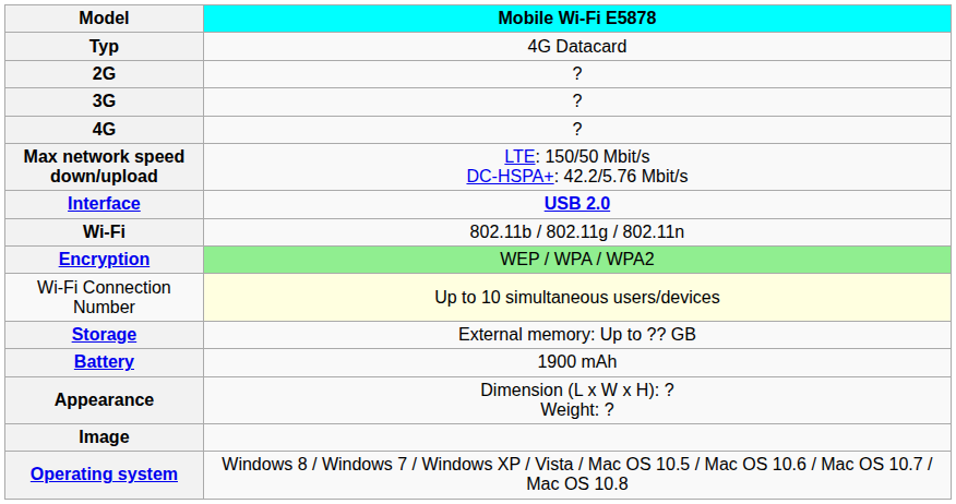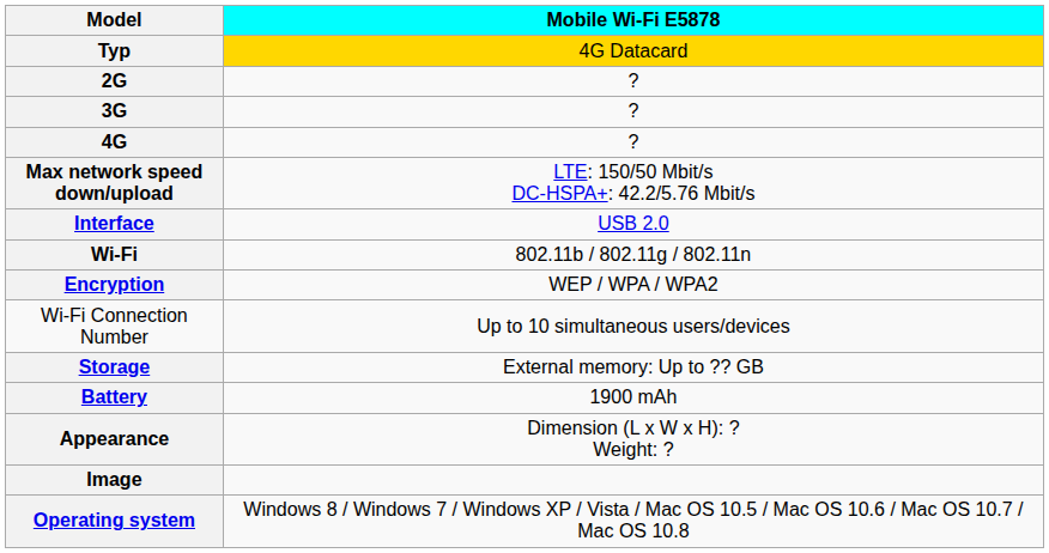Typ | Mobile Wi-Fi E5878: no background -> gold background
Interface | Mobile Wi-Fi E5878: bold -> normal
Encryption | Mobile Wi-Fi E5878: lightgreen background -> no background
Wi-Fi Connection Number | Mobile Wi-Fi E5878: lightyellow background -> no background
